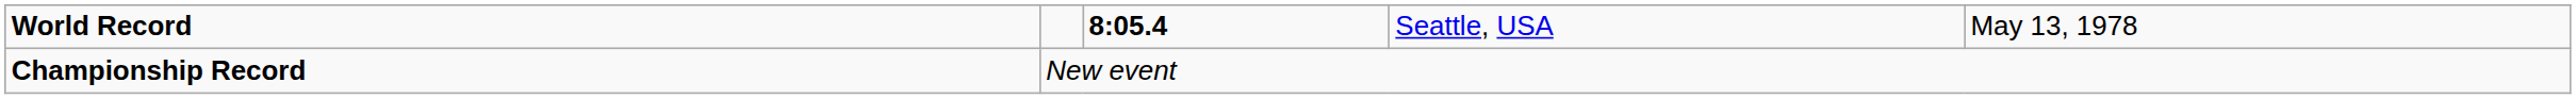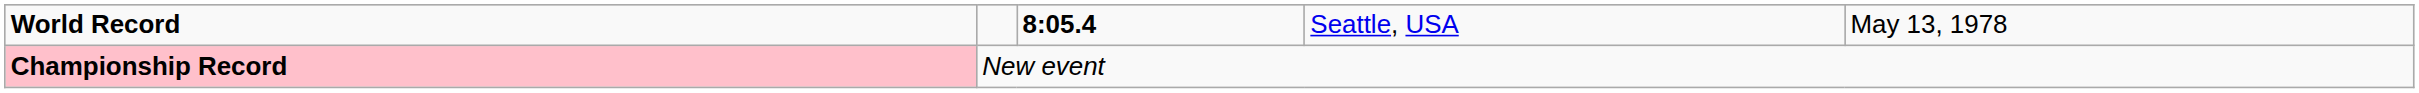Championship Record | column 1: no background -> pink background
